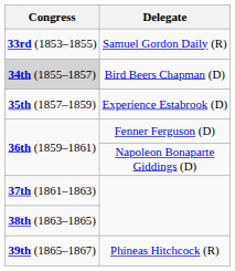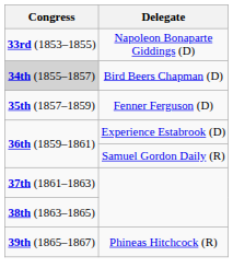row 2 | Delegate: Samuel Gordon Daily (R) -> Napoleon Bonaparte Giddings (D)
row 4 | Delegate: Experience Estabrook (D) -> Fenner Ferguson (D)
row 5 | Delegate: Fenner Ferguson (D) -> Experience Estabrook (D)
row 6 | Delegate: Napoleon Bonaparte Giddings (D) -> Samuel Gordon Daily (R)
